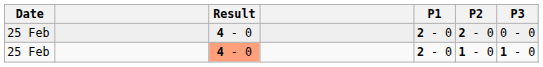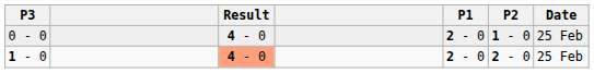columns swapped: Date <-> P3
row 2 | P2: 2 - 0 -> 1 - 0
row 3 | P2: 1 - 0 -> 2 - 0
